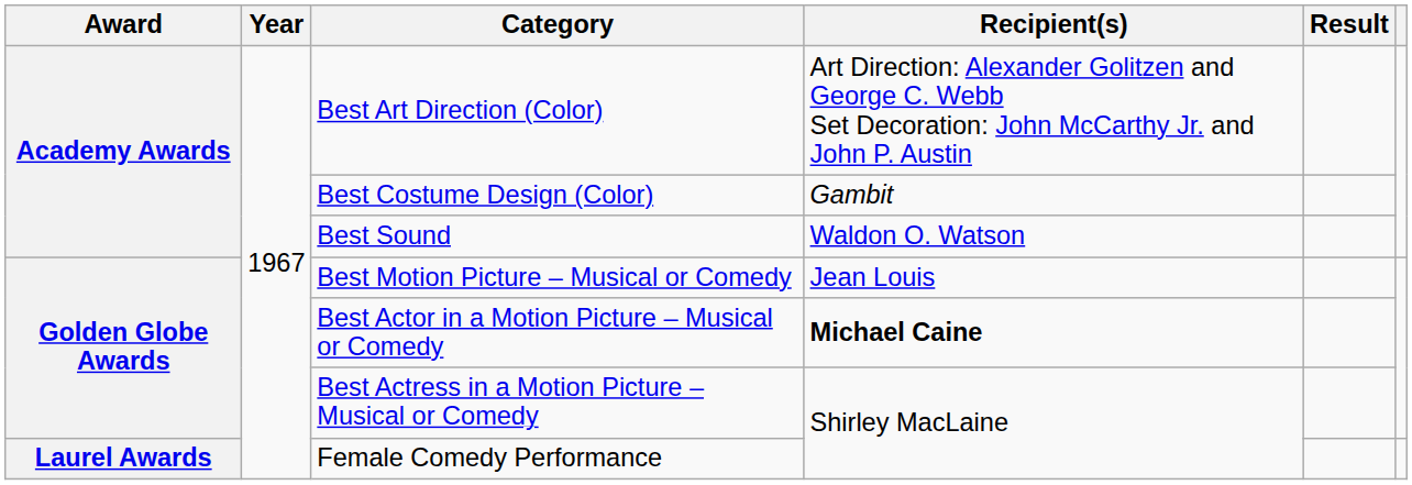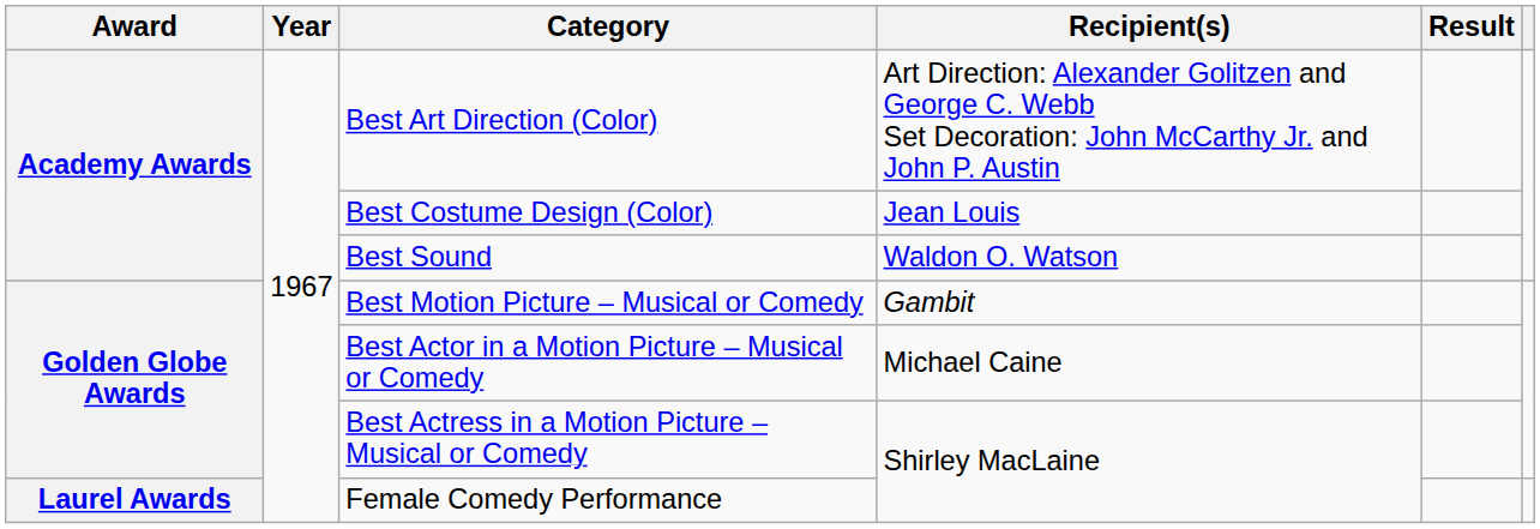Best Costume Design (Color) | Recipient(s): Gambit -> Jean Louis
Best Motion Picture – Musical or Comedy | Recipient(s): Jean Louis -> Gambit
Best Actor in a Motion Picture – Musical or Comedy | Recipient(s): bold -> normal
